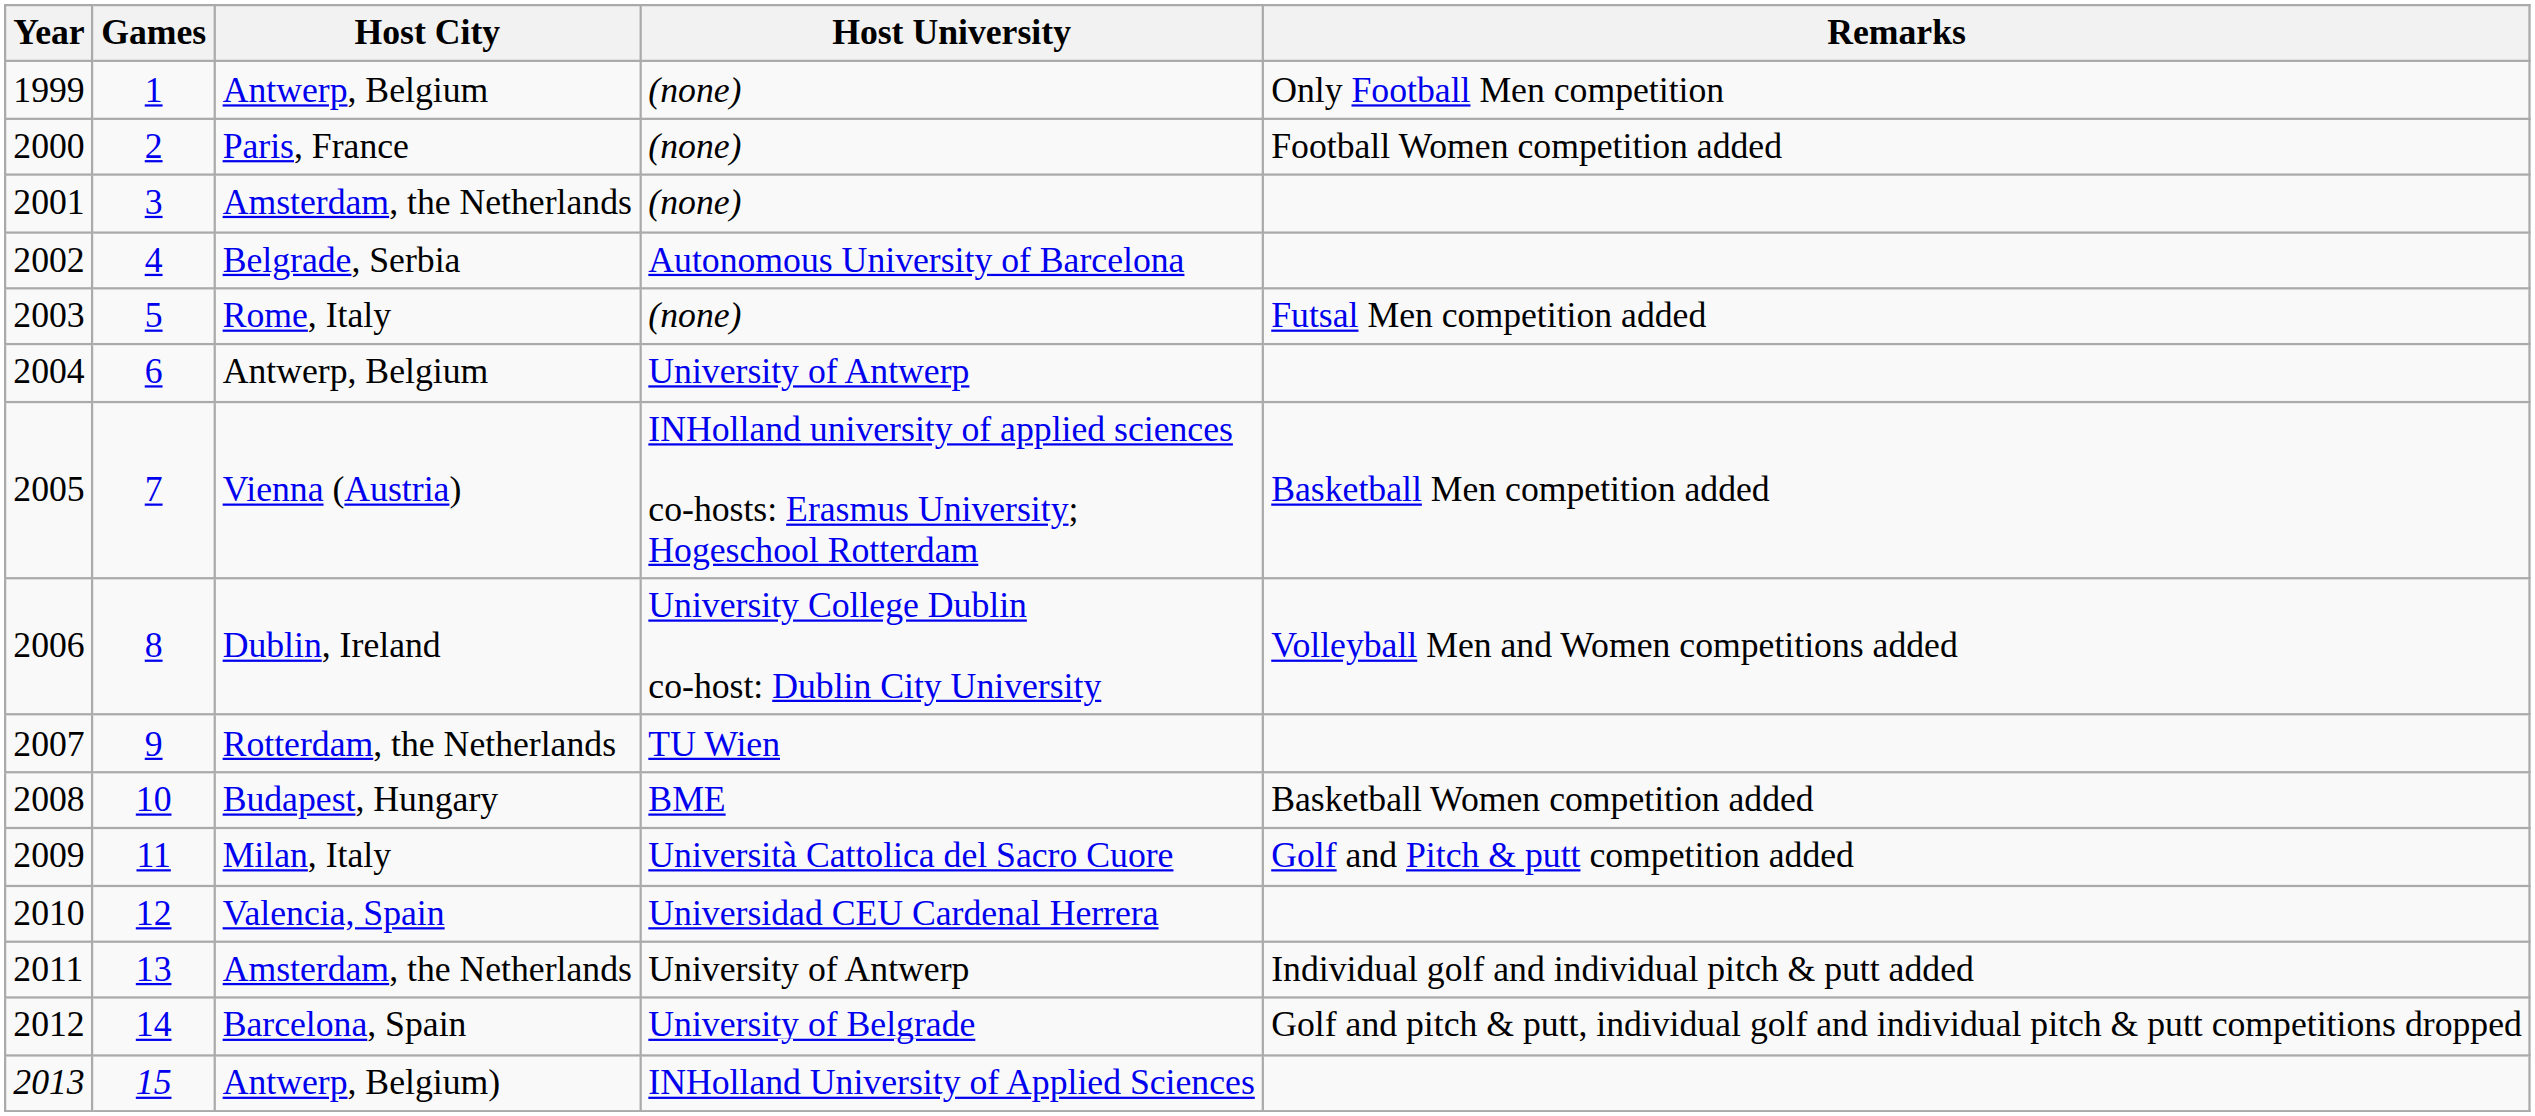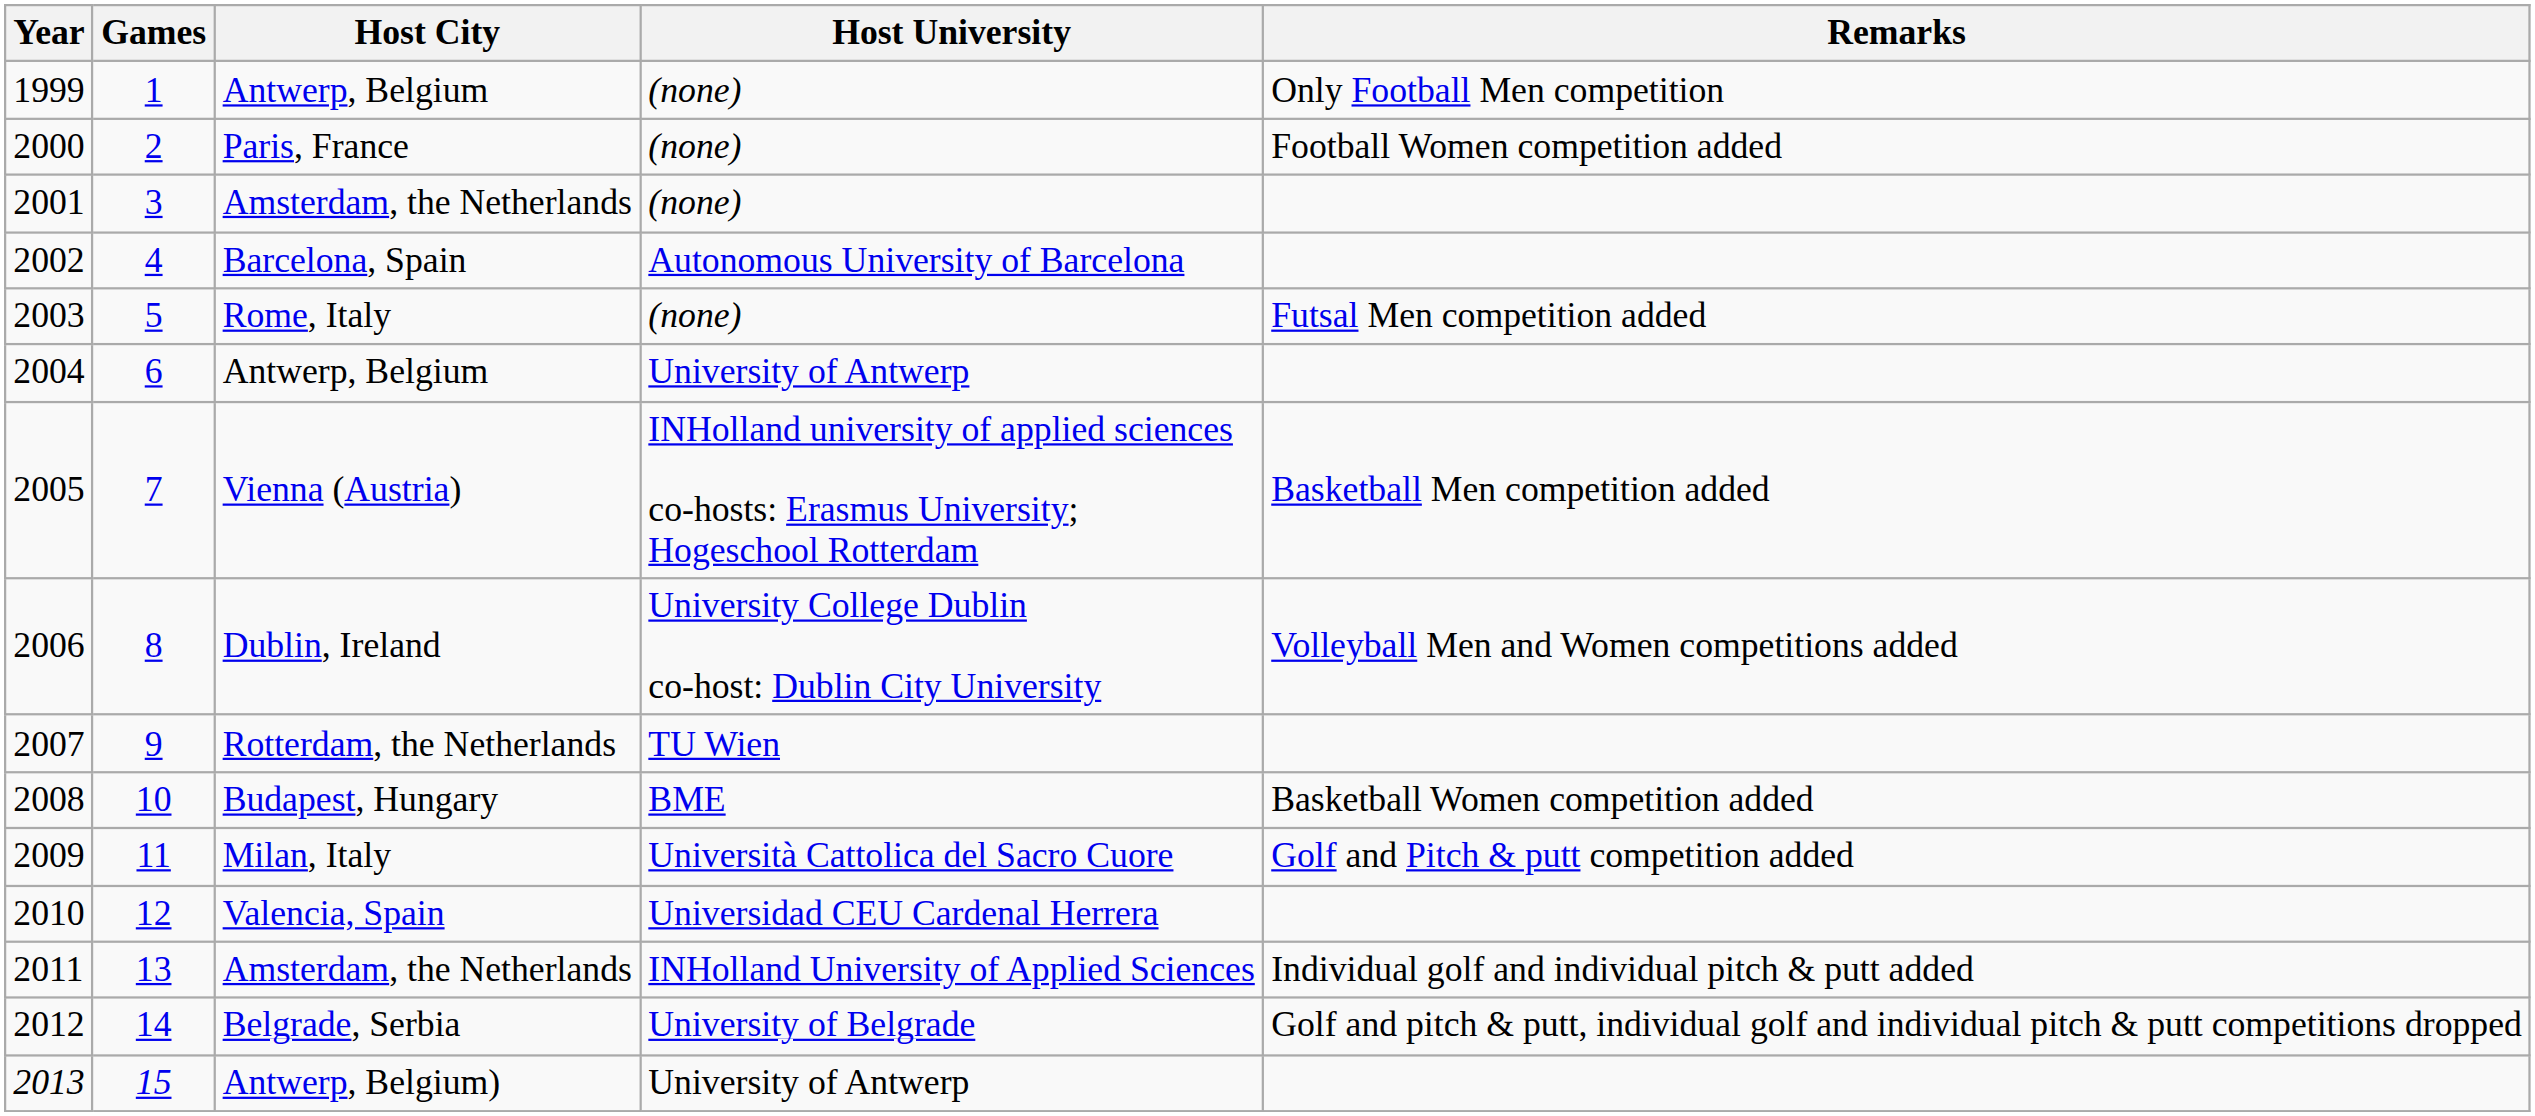2002 | Host City: Belgrade, Serbia -> Barcelona, Spain
2011 | Host University: University of Antwerp -> INHolland University of Applied Sciences
2012 | Host City: Barcelona, Spain -> Belgrade, Serbia
2013 | Host University: INHolland University of Applied Sciences -> University of Antwerp
